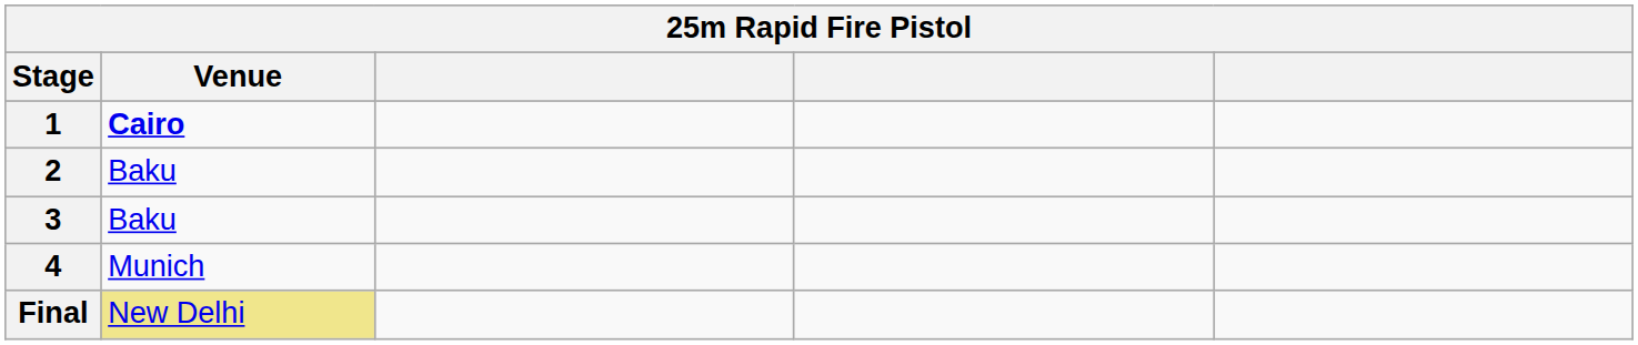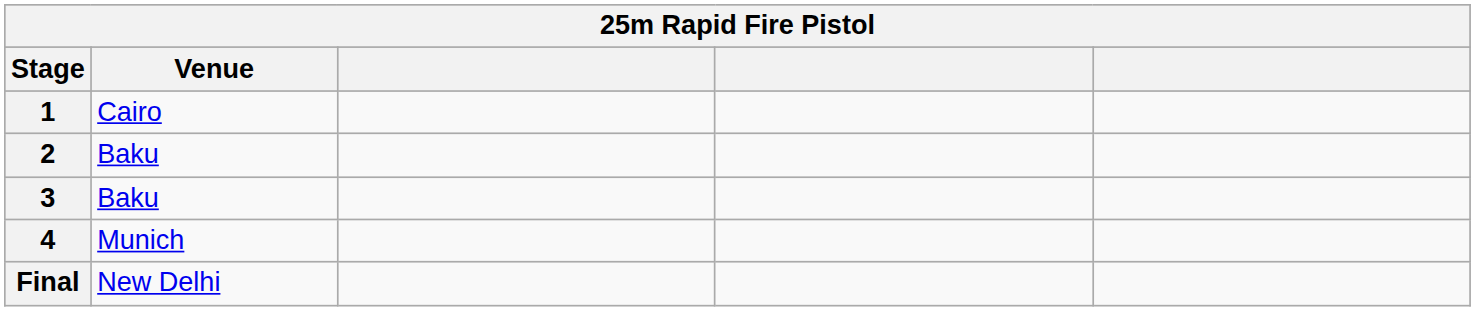1 | Venue: bold -> normal
Final | Venue: khaki background -> no background
